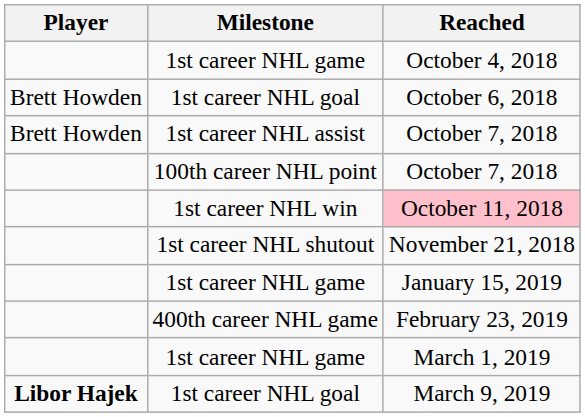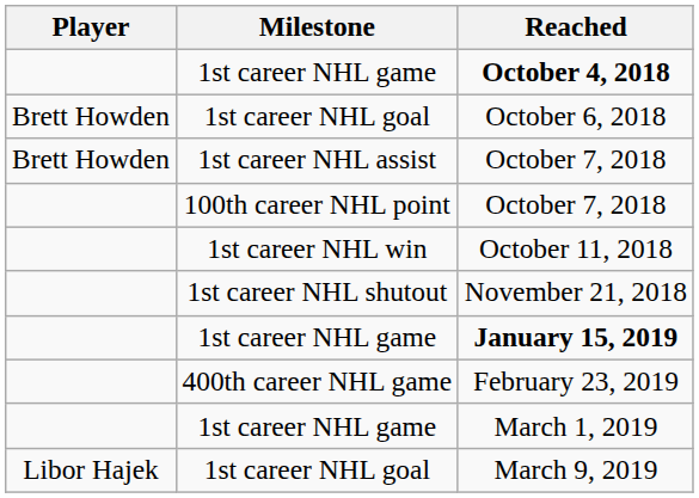row 2 | Reached: normal -> bold
row 6 | Reached: pink background -> no background
row 8 | Reached: normal -> bold
row 11 | Player: bold -> normal
